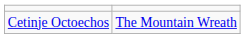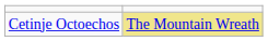Cetinje Octoechos | column 2: no background -> khaki background
